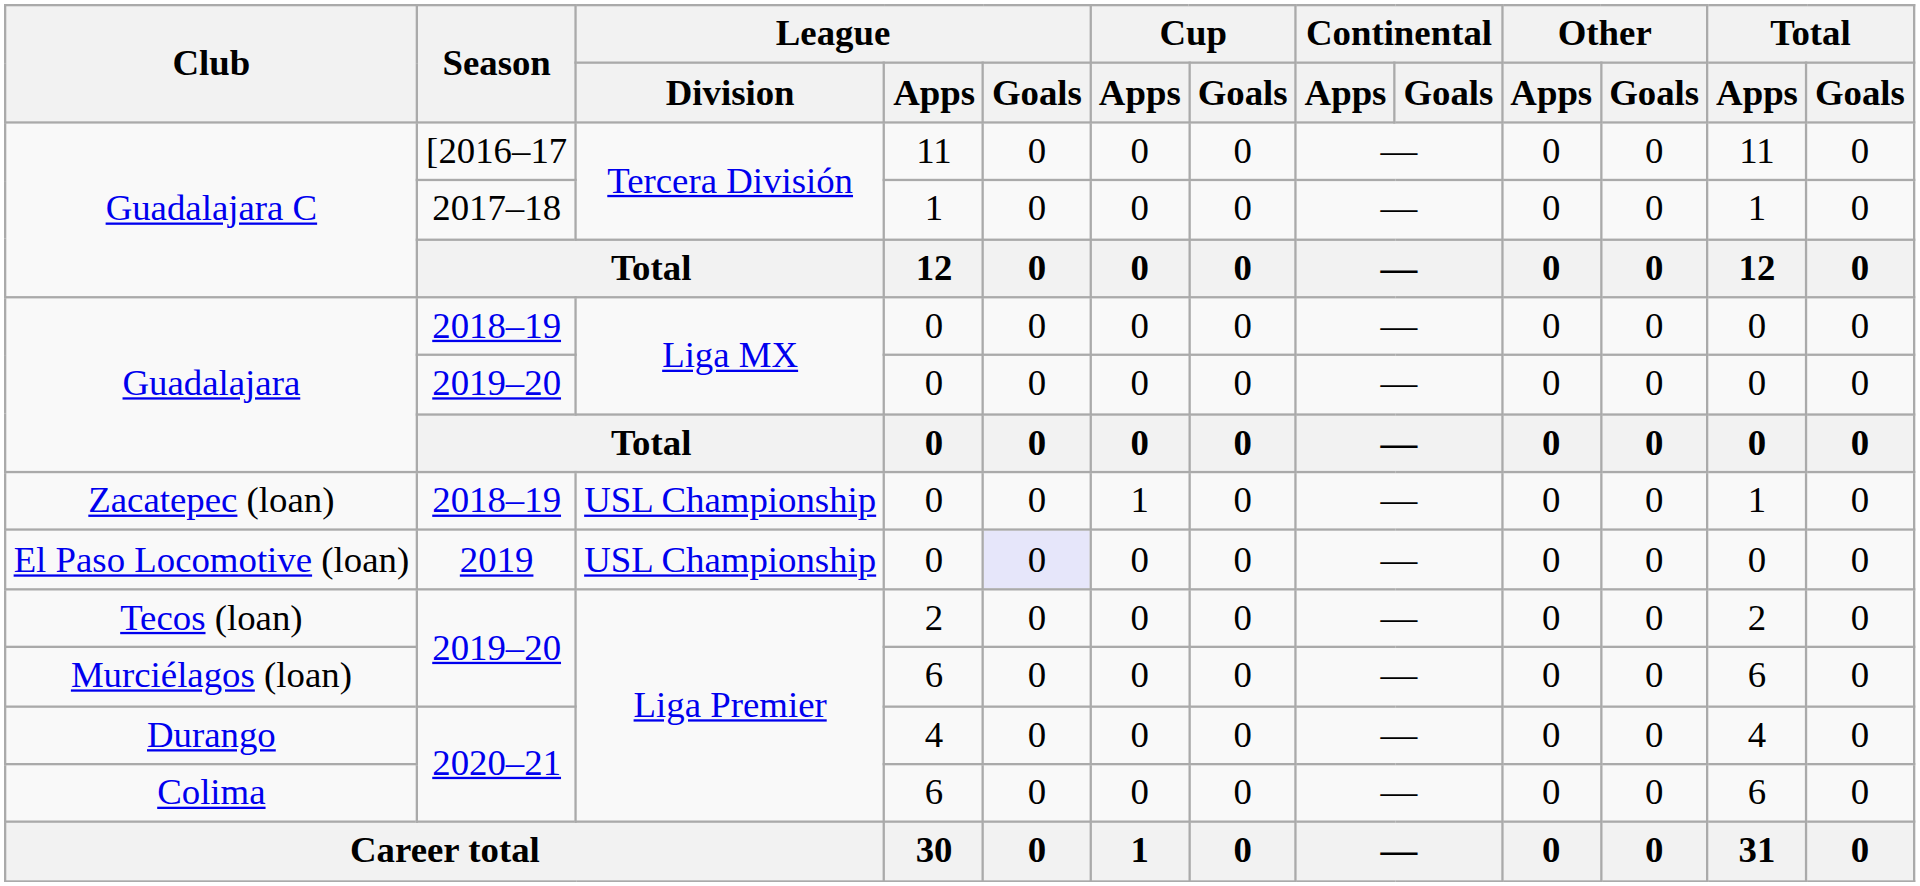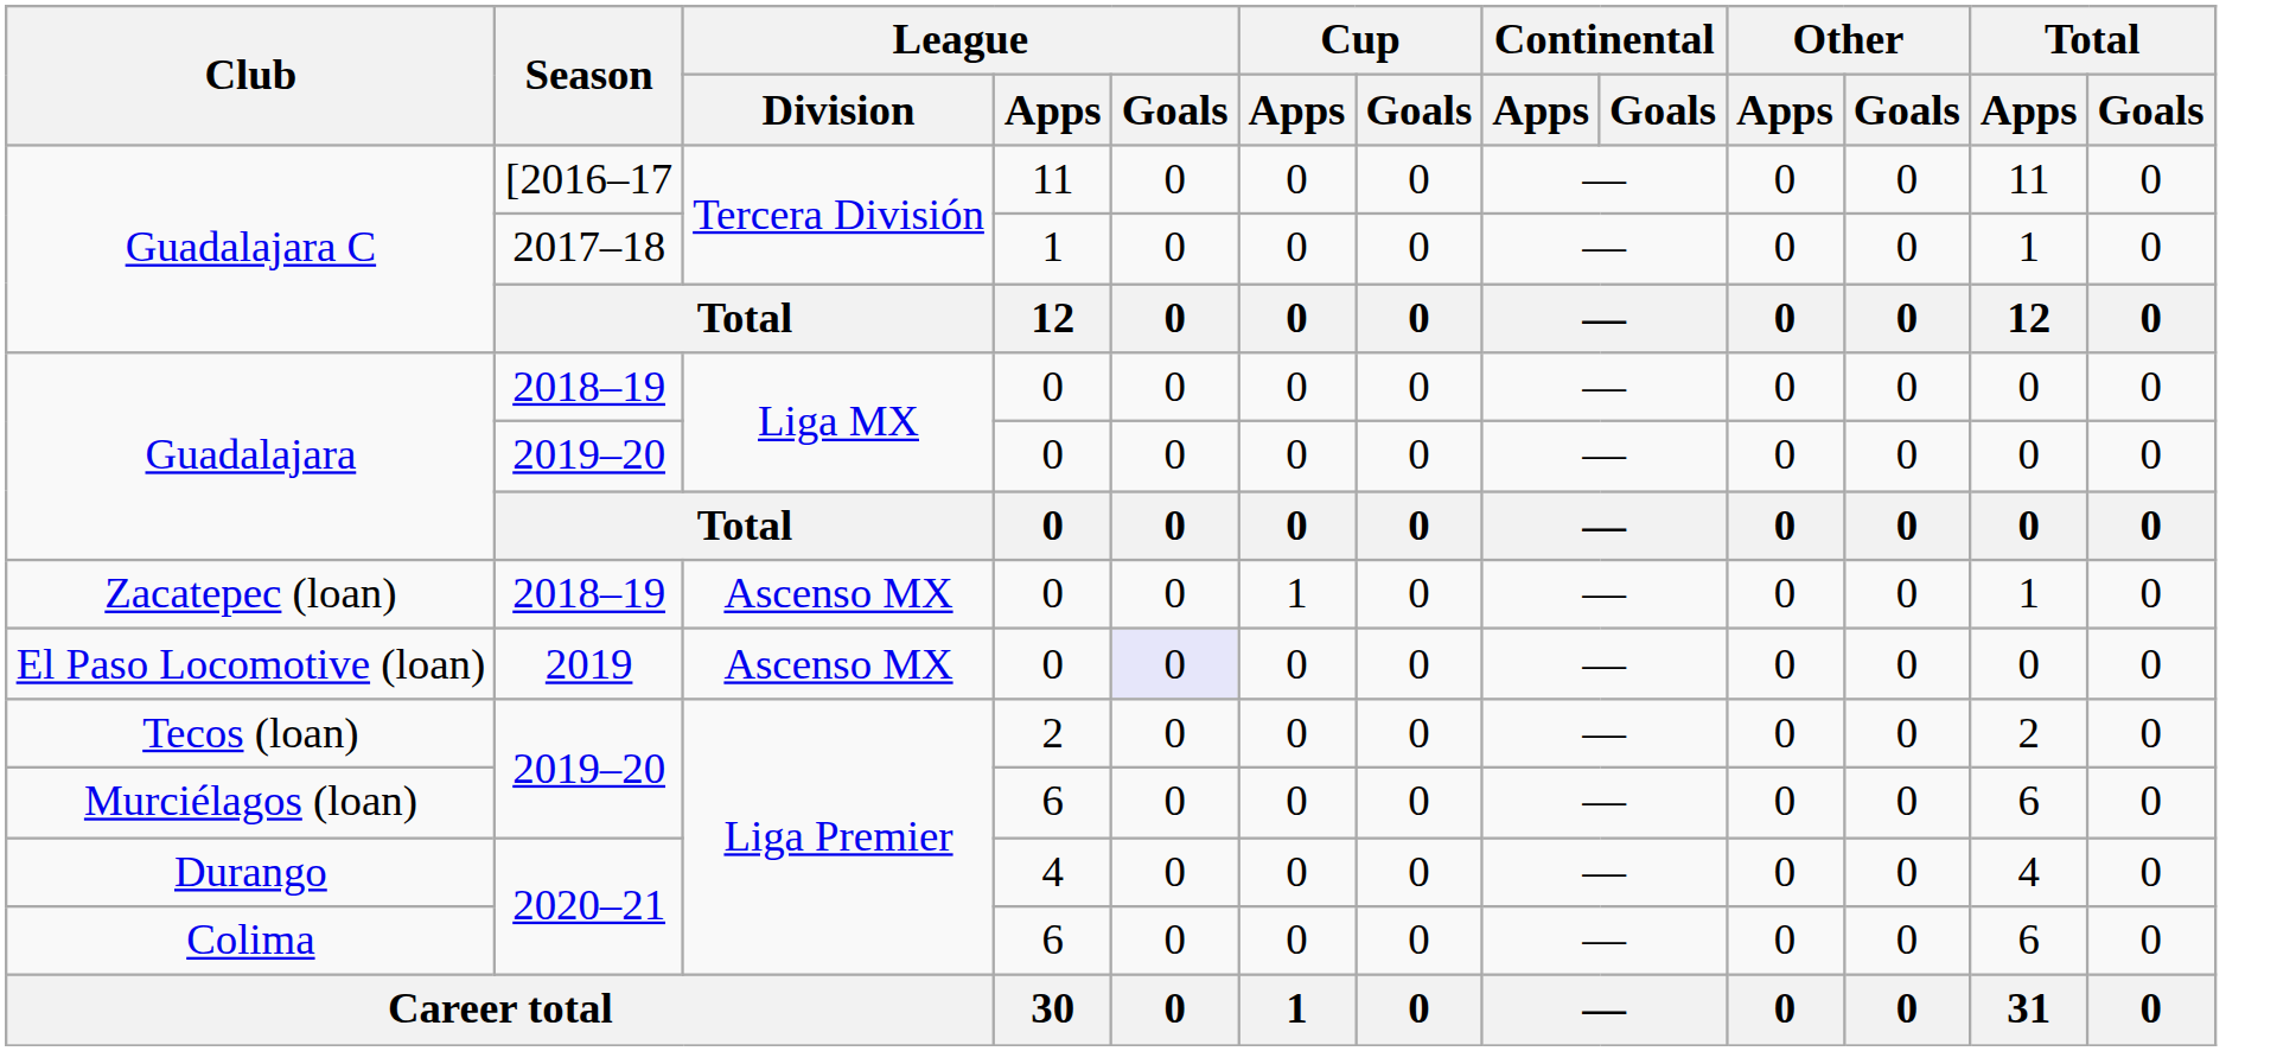Zacatepec (loan) | League / Division: USL Championship -> Ascenso MX
El Paso Locomotive (loan) | League / Division: USL Championship -> Ascenso MX
